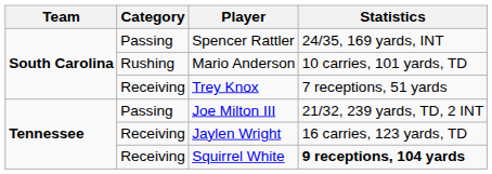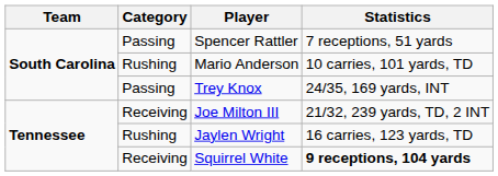Spencer Rattler | Statistics: 24/35, 169 yards, INT -> 7 receptions, 51 yards
Trey Knox | Category: Receiving -> Passing
Trey Knox | Statistics: 7 receptions, 51 yards -> 24/35, 169 yards, INT
Joe Milton III | Category: Passing -> Receiving
Jaylen Wright | Category: Receiving -> Rushing
